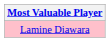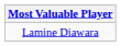row 2 | column 1: pink background -> no background
